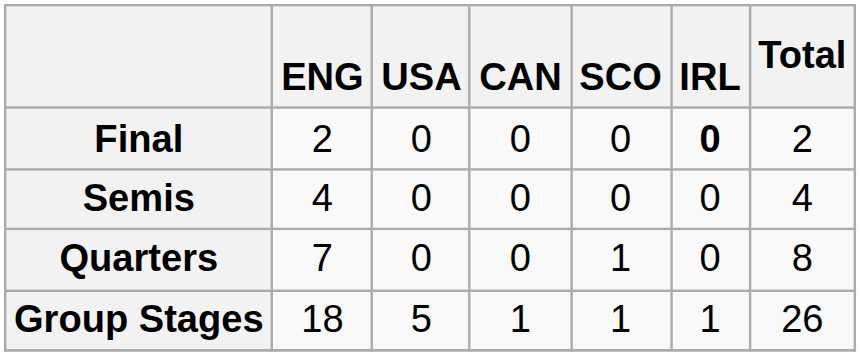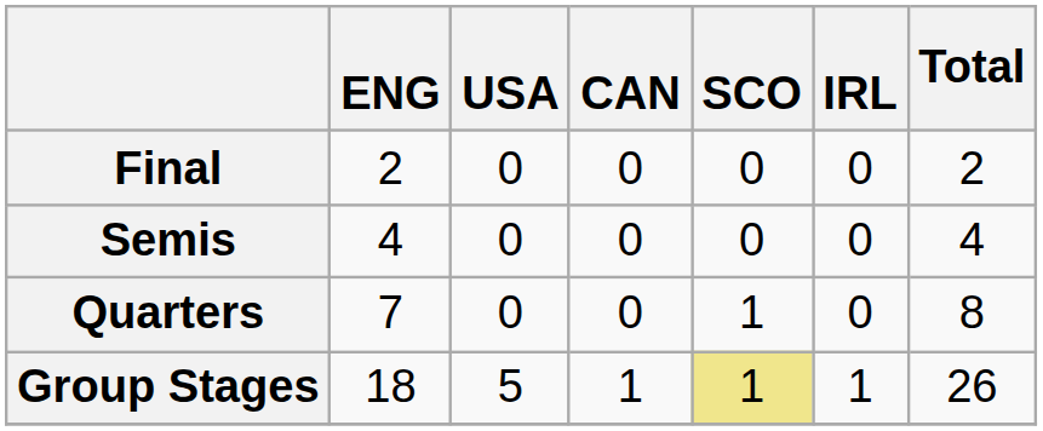Final | IRL: bold -> normal
Group Stages | SCO: no background -> khaki background
